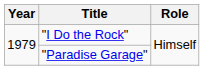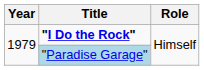"I Do the Rock" | Title: normal -> bold
"Paradise Garage" | Title: no background -> lightblue background
